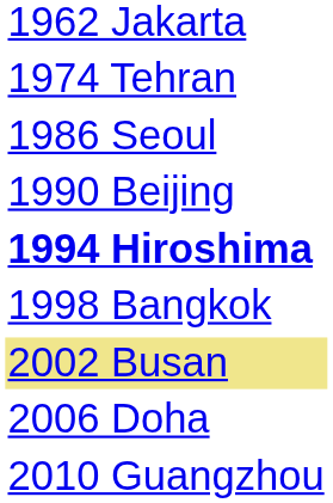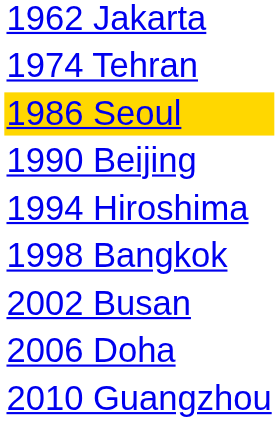1986 Seoul | column 1: no background -> gold background
1994 Hiroshima | column 1: bold -> normal
2002 Busan | column 1: khaki background -> no background
